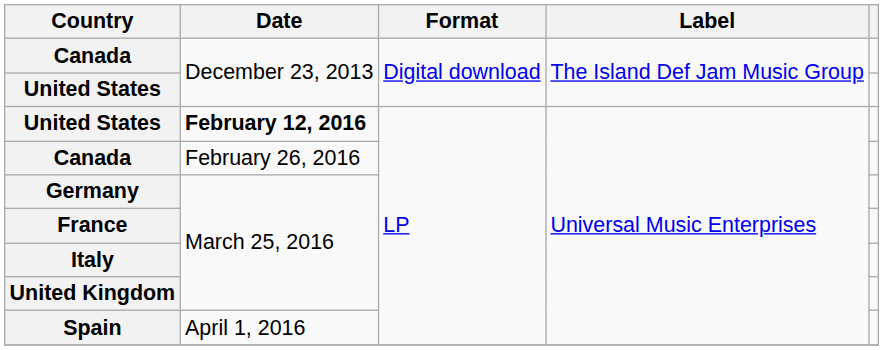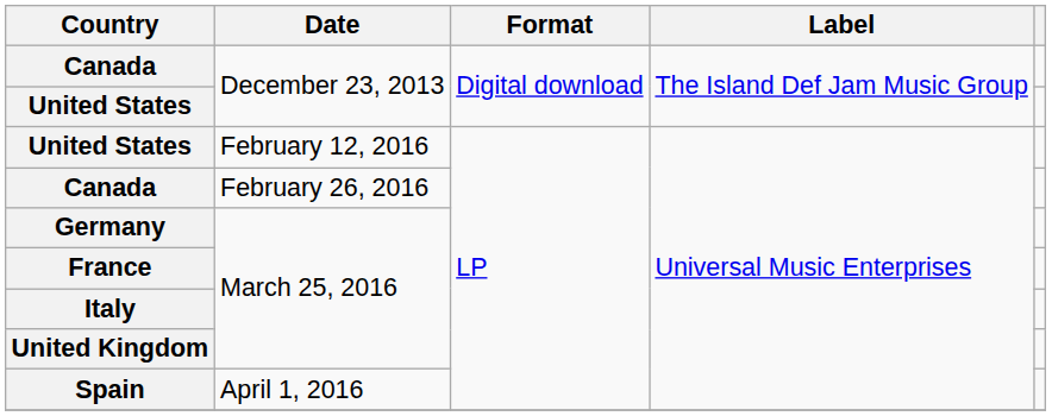United States / February 12, 2016 | Date: bold -> normal
